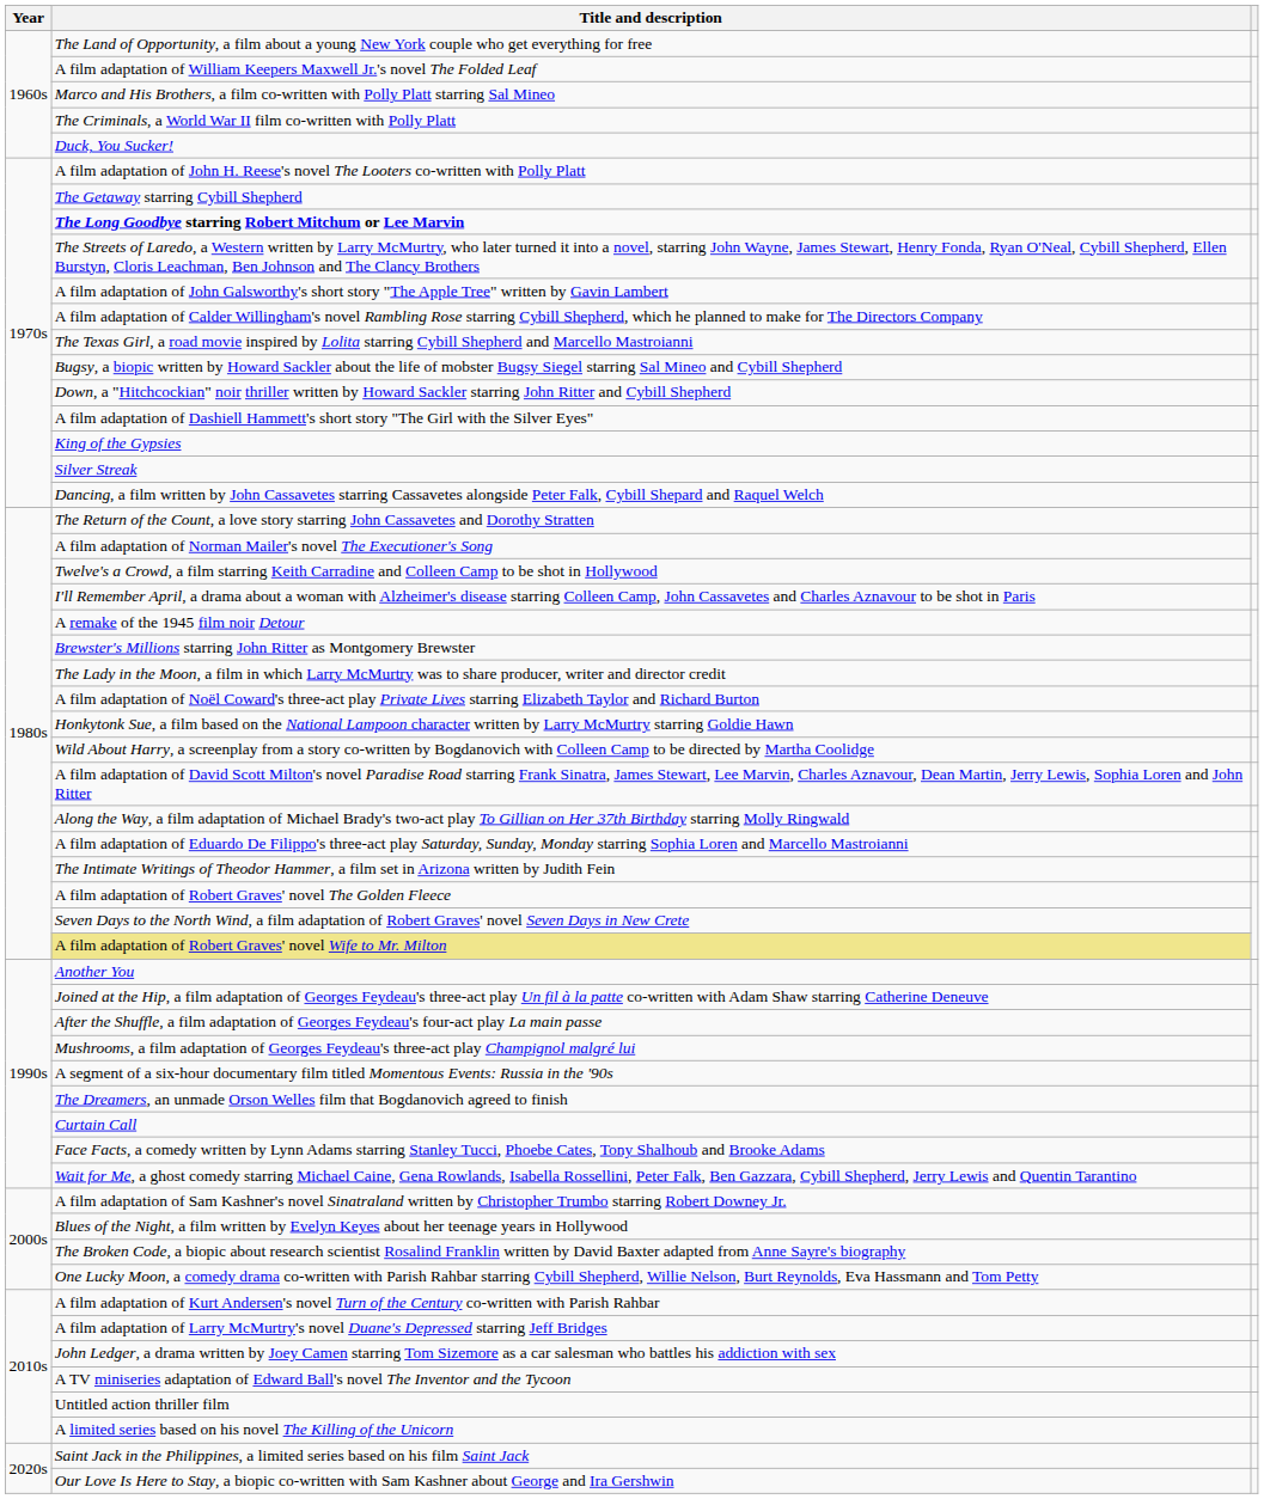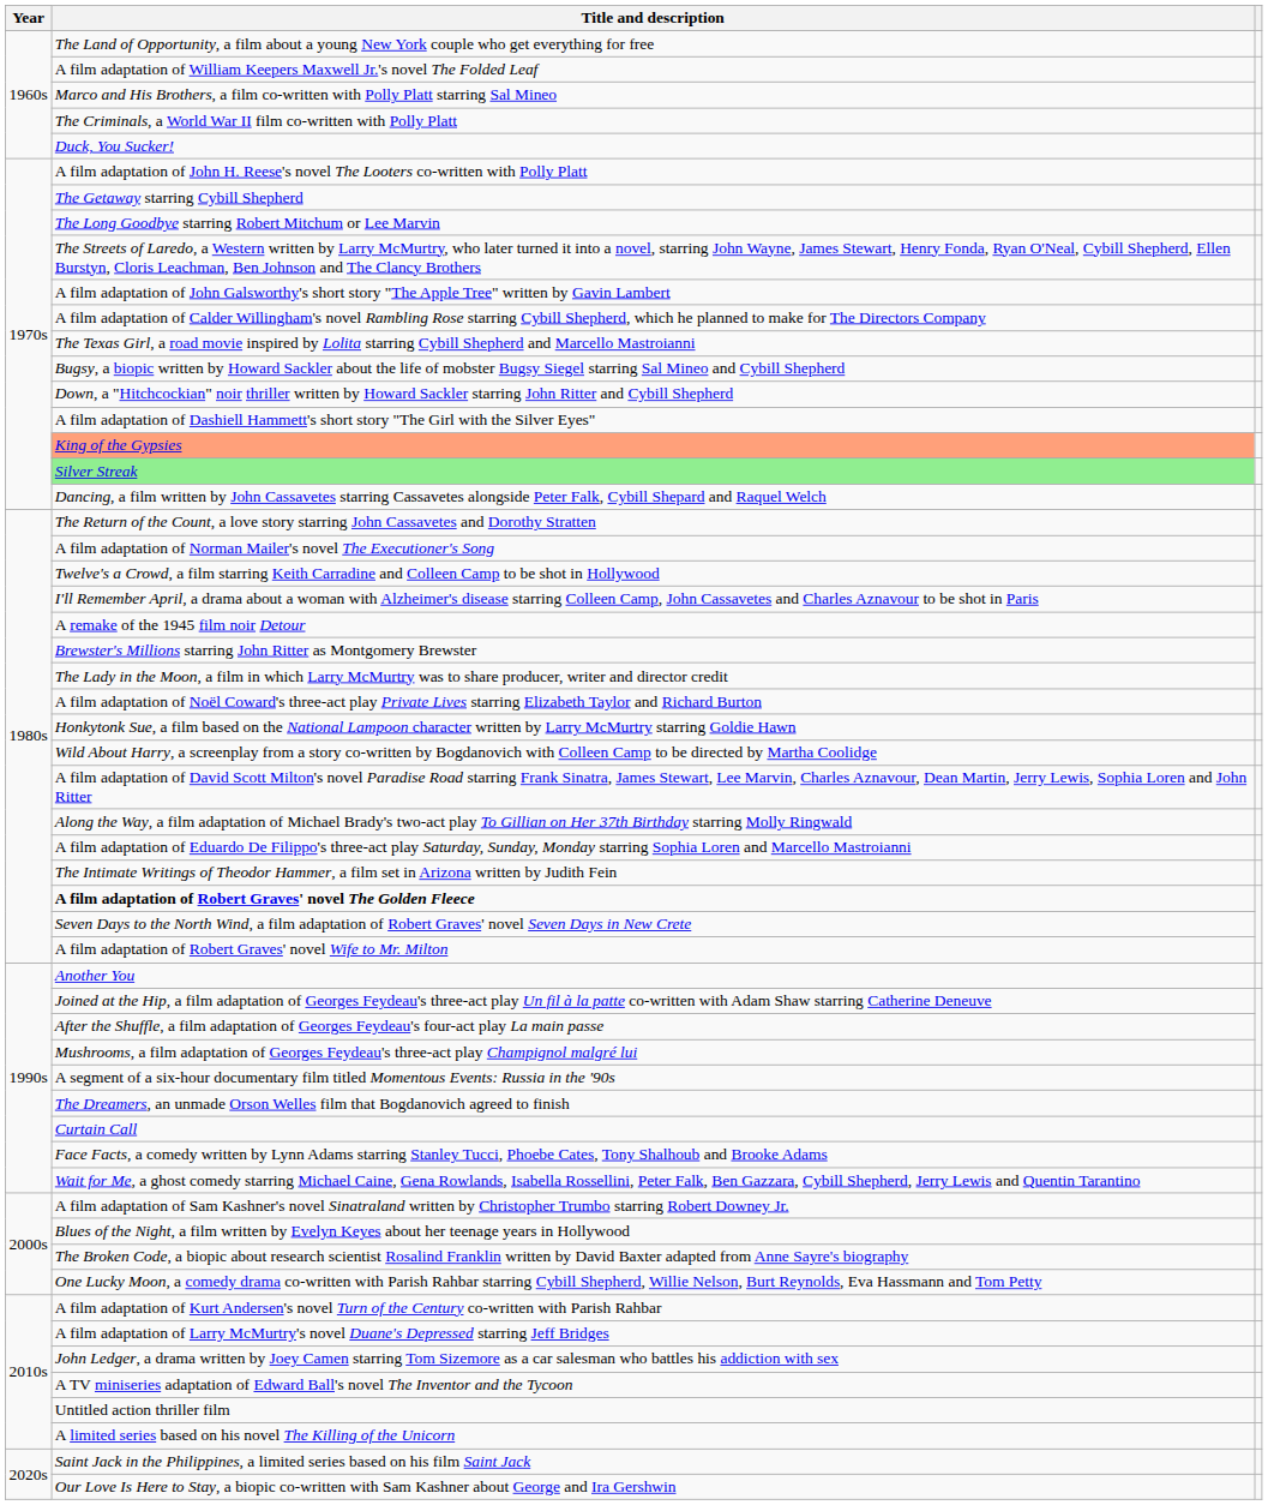The Long Goodbye starring Robert Mitchum or Lee Marvin | Title and description: bold -> normal
King of the Gypsies | Title and description: no background -> lightsalmon background
Silver Streak | Title and description: no background -> lightgreen background
A film adaptation of Robert Graves' novel The Golden Fleece | Title and description: normal -> bold
A film adaptation of Robert Graves' novel Wife to Mr. Milton | Title and description: khaki background -> no background
